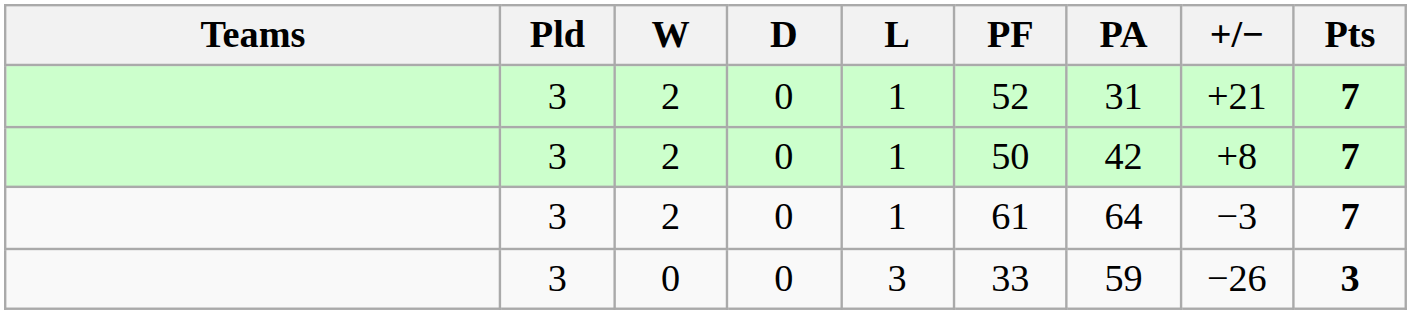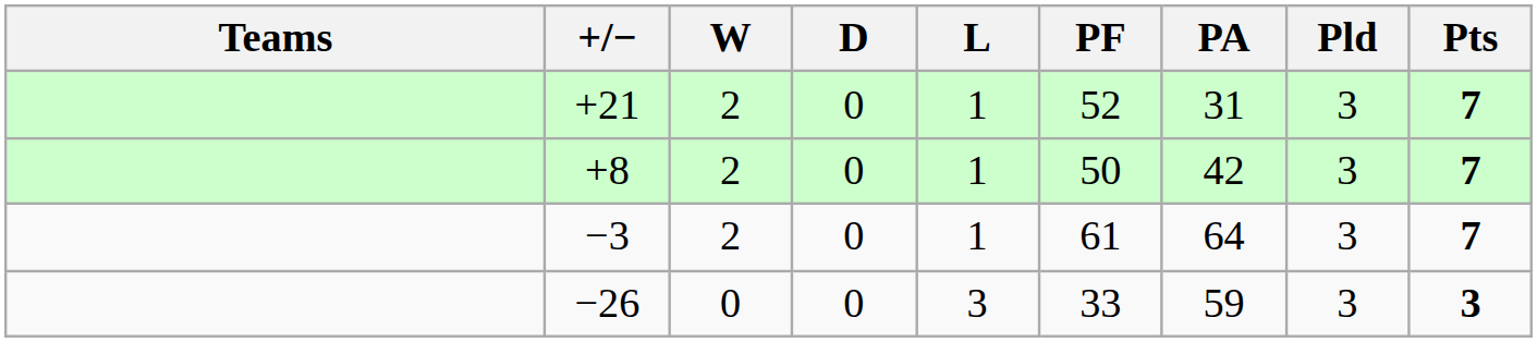columns swapped: Pld <-> +/−
